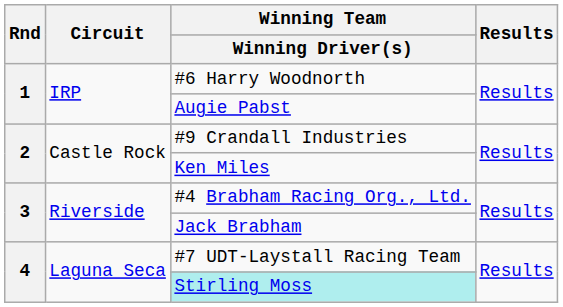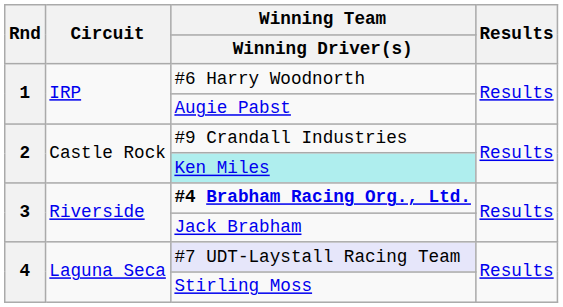Ken Miles | Winning Team / Winning Driver(s): no background -> paleturquoise background
#4 Brabham Racing Org., Ltd. | Winning Team / Winning Driver(s): normal -> bold
#7 UDT-Laystall Racing Team | Winning Team / Winning Driver(s): no background -> lavender background
Stirling Moss | Winning Team / Winning Driver(s): paleturquoise background -> no background
